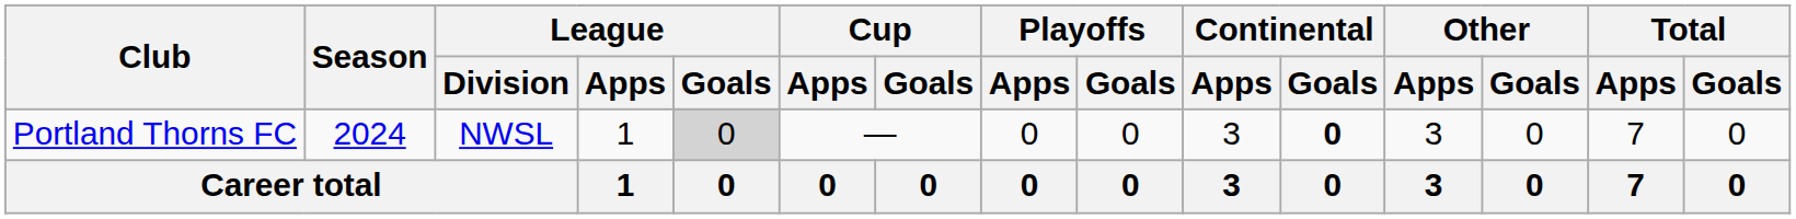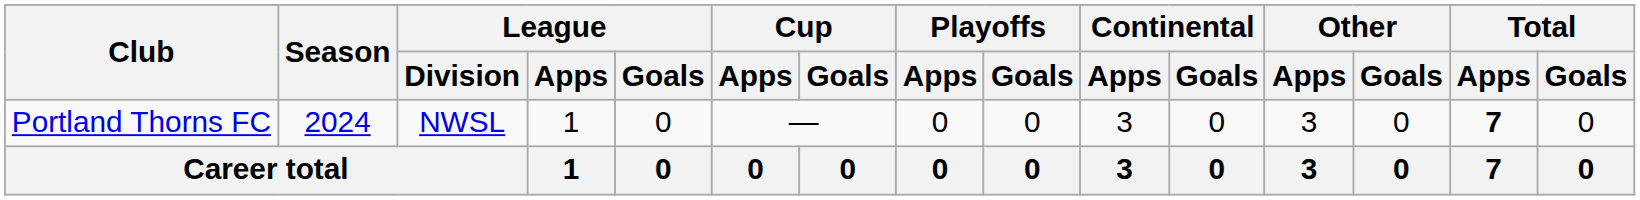Portland Thorns FC | League / Goals: lightgrey background -> no background
Portland Thorns FC | Continental / Goals: bold -> normal
Portland Thorns FC | Total / Apps: normal -> bold
